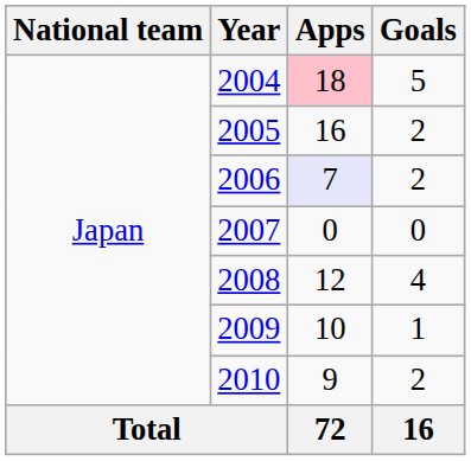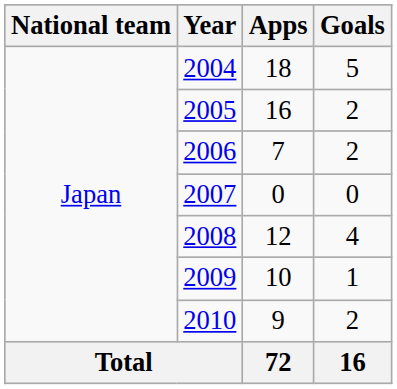2004 | Apps: pink background -> no background
2006 | Apps: lavender background -> no background
